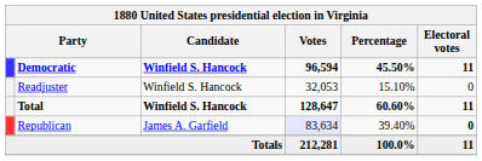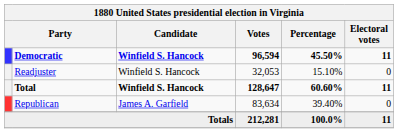Republican | Votes: lavender background -> no background
Republican | Electoral votes: bold -> normal
